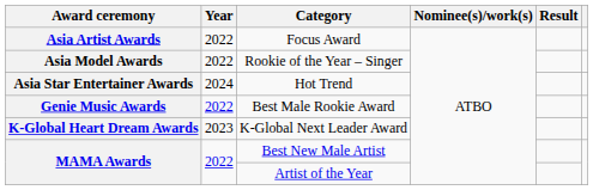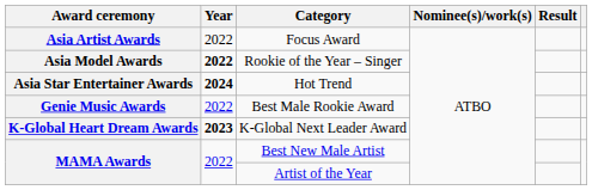Rookie of the Year – Singer | Year: normal -> bold
Hot Trend | Year: normal -> bold
K-Global Next Leader Award | Year: normal -> bold
